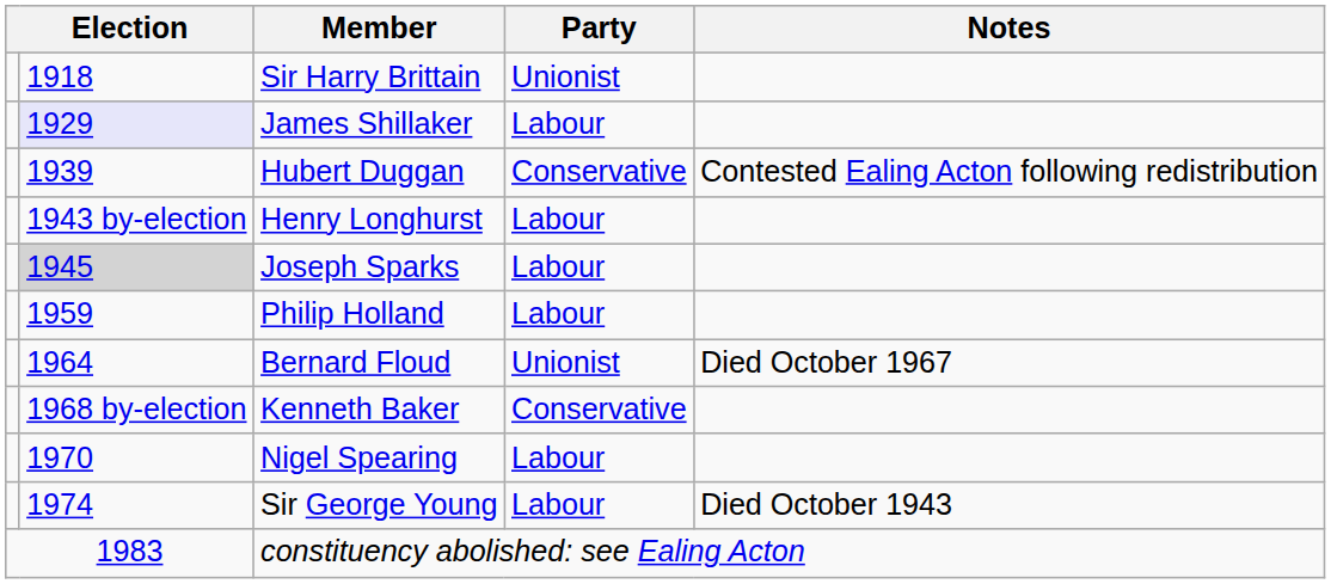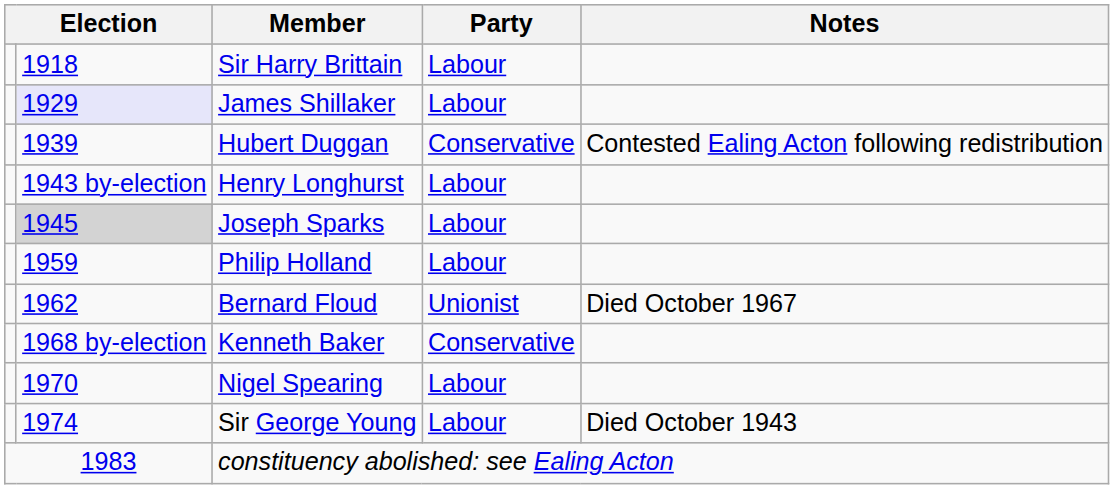Sir Harry Brittain | Party: Unionist -> Labour
Bernard Floud | column 2: 1964 -> 1962
